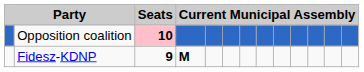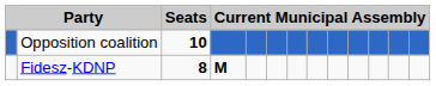Opposition coalition | Seats: pink background -> no background
Fidesz-KDNP | Seats: 9 -> 8
